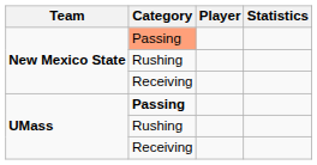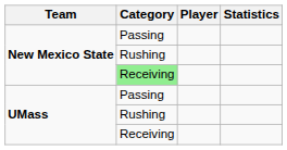New Mexico State / Passing | Category: lightsalmon background -> no background
New Mexico State / Receiving | Category: no background -> lightgreen background
UMass / Passing | Category: bold -> normal
